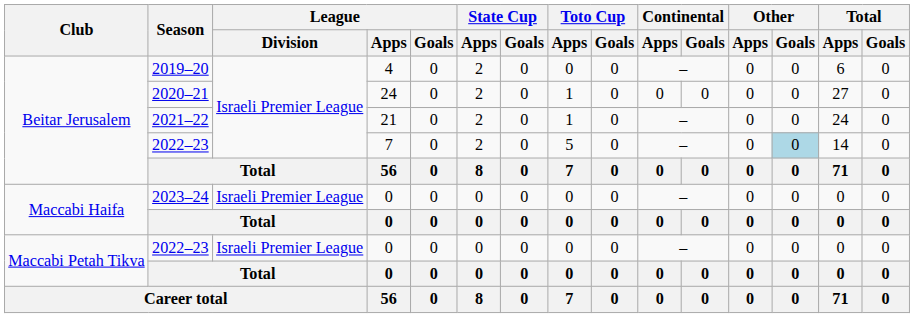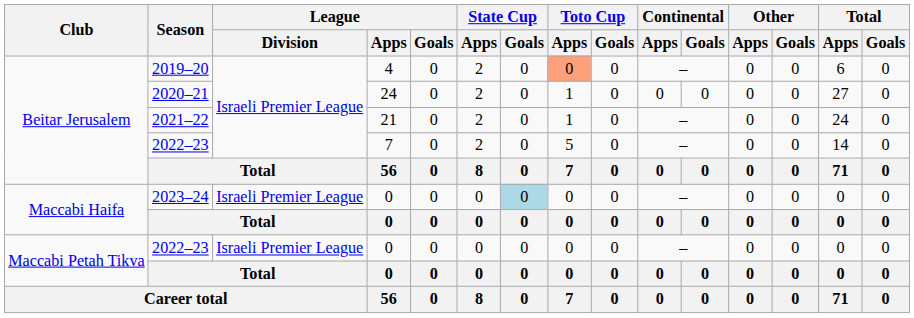2019–20 | Toto Cup / Apps: no background -> lightsalmon background
2022–23 / 7 | Other / Goals: lightblue background -> no background
2023–24 | State Cup / Goals: no background -> lightblue background
